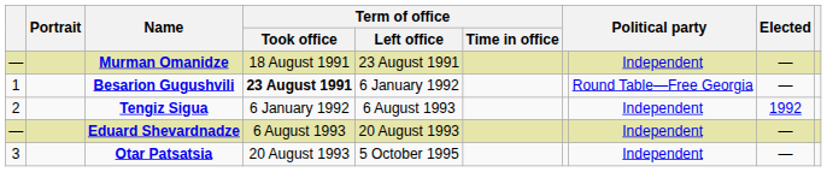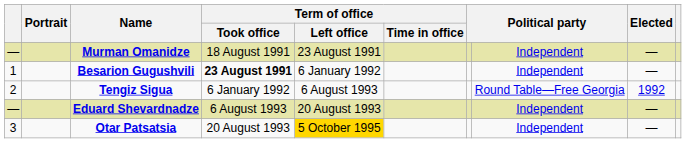Besarion Gugushvili | column 8: Round Table—Free Georgia -> Independent
Tengiz Sigua | column 8: Independent -> Round Table—Free Georgia
Otar Patsatsia | Term of office / Left office: no background -> gold background
